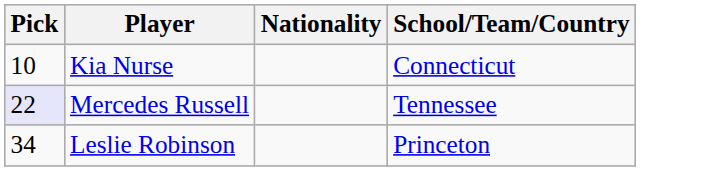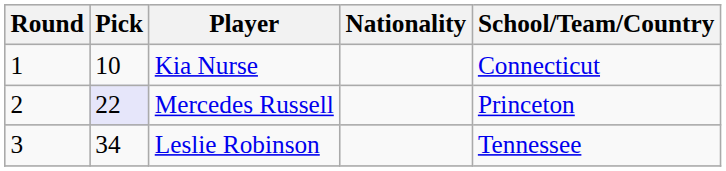+ column: Round | 1 | 2 | 3
Mercedes Russell | School/Team/Country: Tennessee -> Princeton
Leslie Robinson | School/Team/Country: Princeton -> Tennessee
